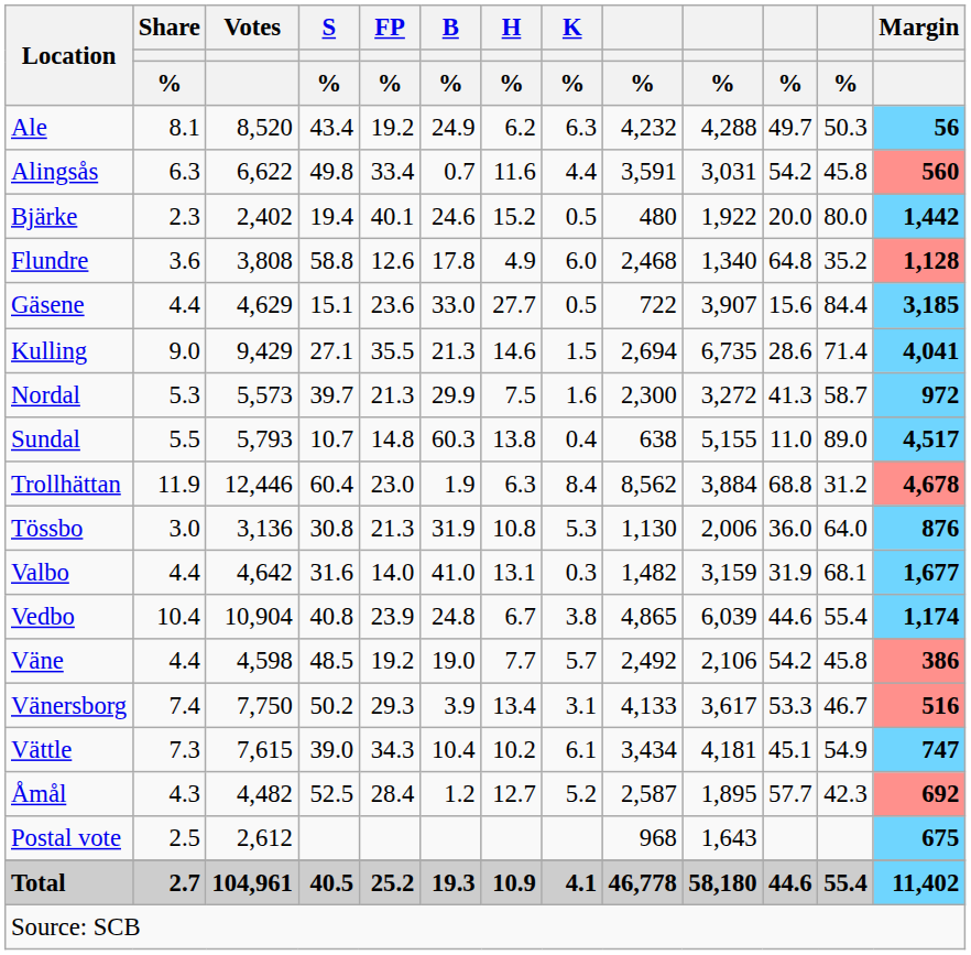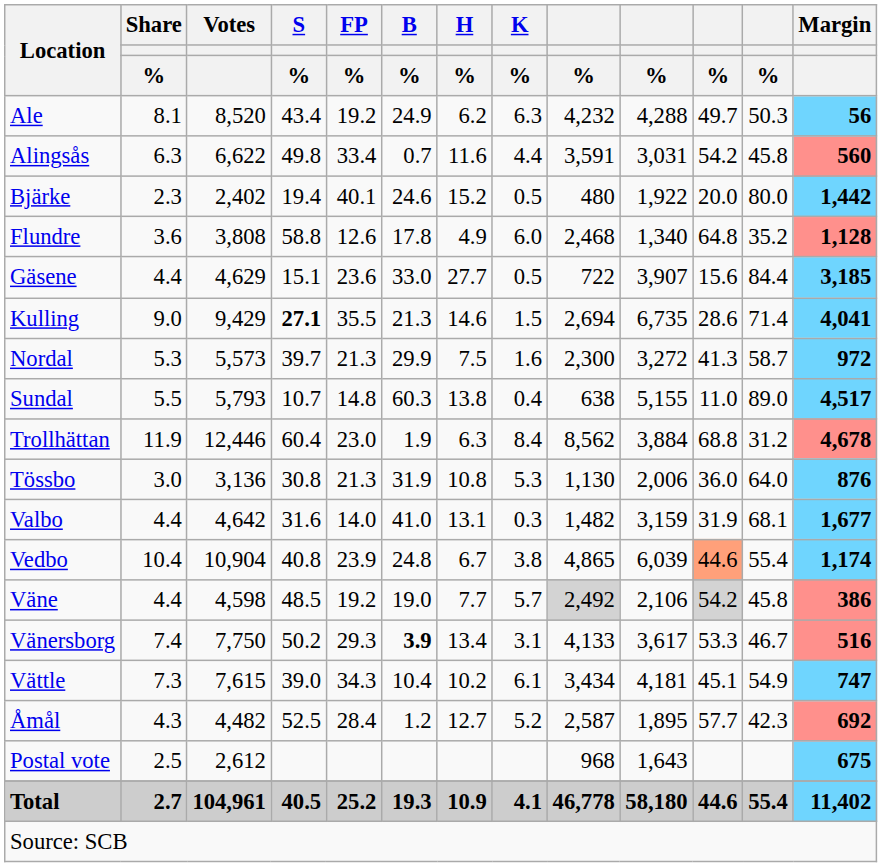Kulling | S / %: normal -> bold
Vedbo | column 11: no background -> lightsalmon background
Väne | column 9: no background -> lightgrey background
Väne | column 11: no background -> lightgrey background
Vänersborg | B / %: normal -> bold
